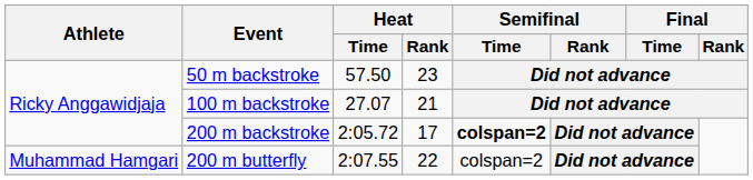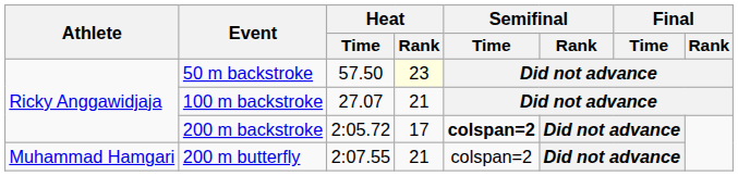50 m backstroke | Heat / Rank: no background -> lightyellow background
200 m butterfly | Heat / Rank: 22 -> 21
